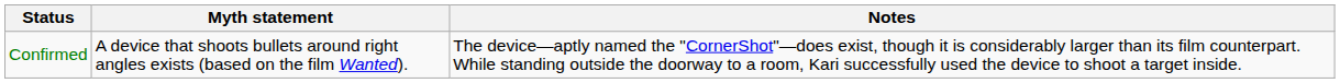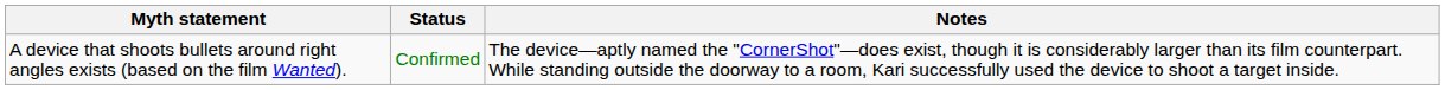columns swapped: Myth statement <-> Status
